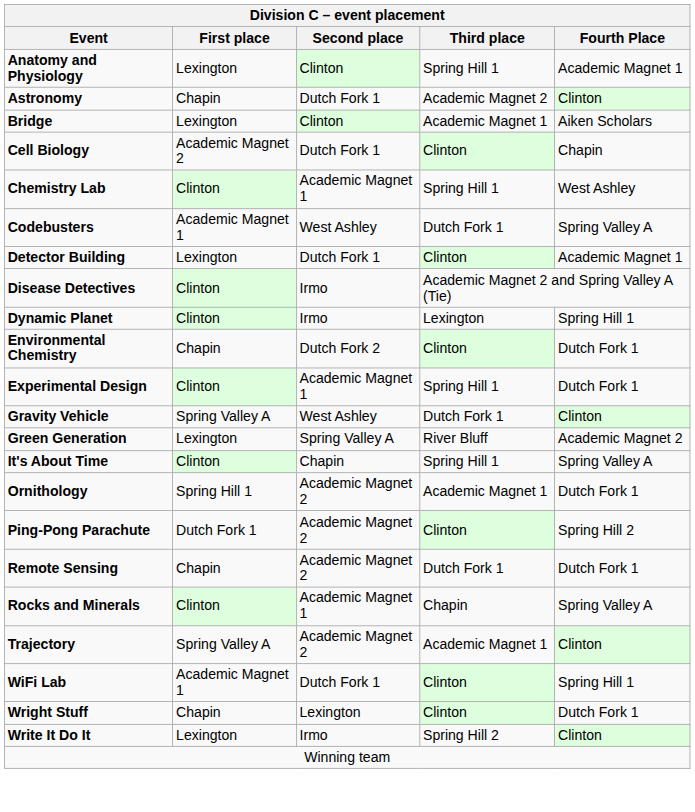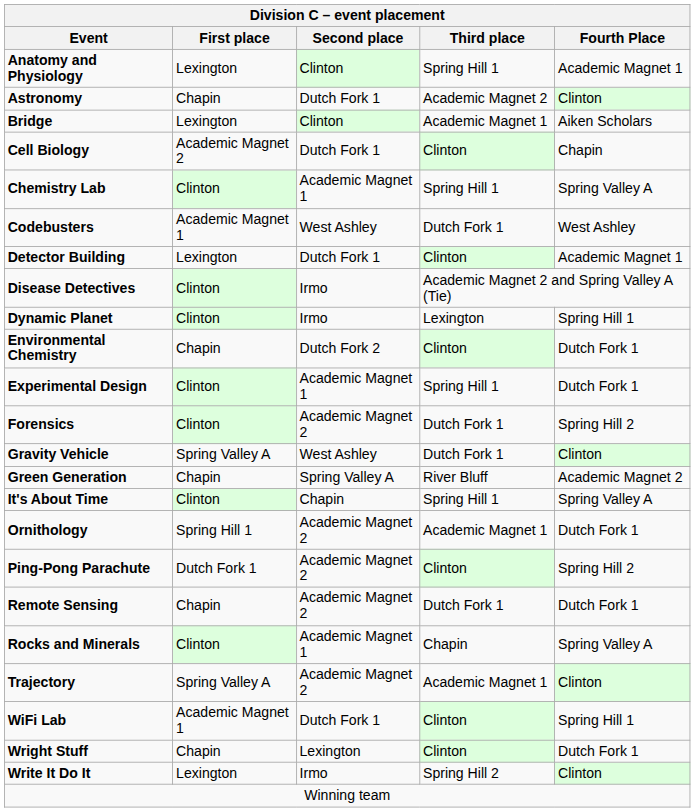Chemistry Lab | Fourth Place: West Ashley -> Spring Valley A
Codebusters | Fourth Place: Spring Valley A -> West Ashley
+ row: Forensics | Clinton | Academic Magnet 2 | Dutch Fork 1 | Spring Hill 2
Green Generation | First place: Lexington -> Chapin
